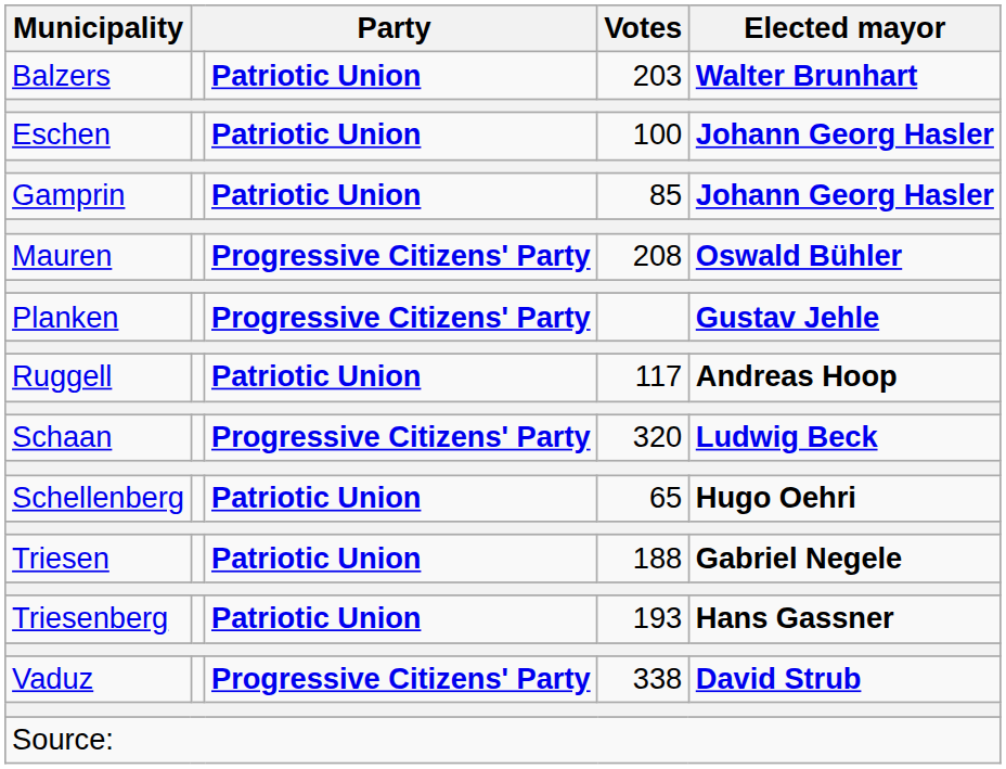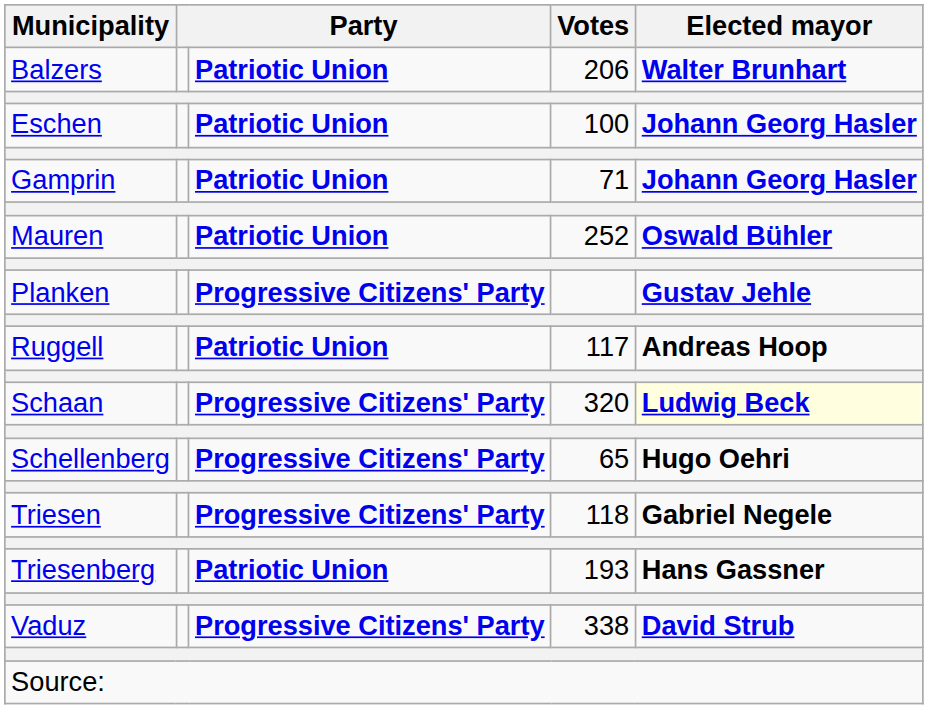Balzers | Votes: 203 -> 206
Gamprin | Votes: 85 -> 71
Mauren | column 3: Progressive Citizens' Party -> Patriotic Union
Mauren | Votes: 208 -> 252
Schaan | Elected mayor: no background -> lightyellow background
Schellenberg | column 3: Patriotic Union -> Progressive Citizens' Party
Triesen | column 3: Patriotic Union -> Progressive Citizens' Party
Triesen | Votes: 188 -> 118
